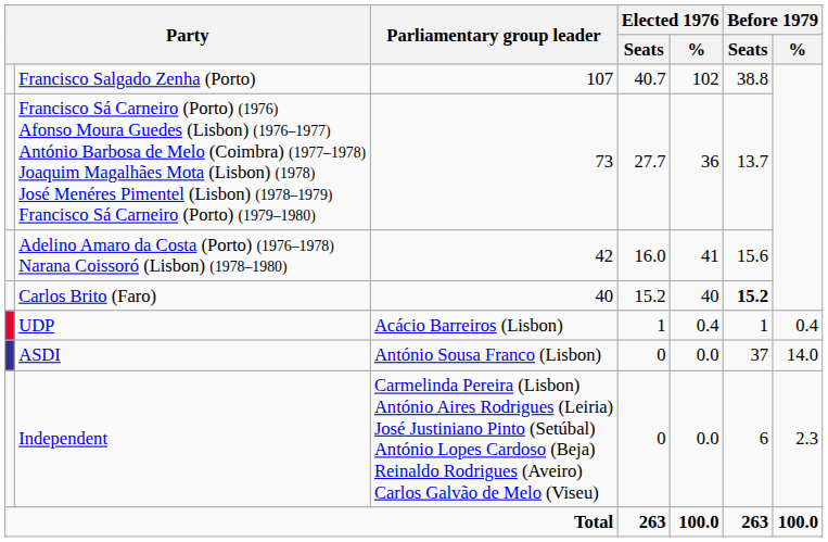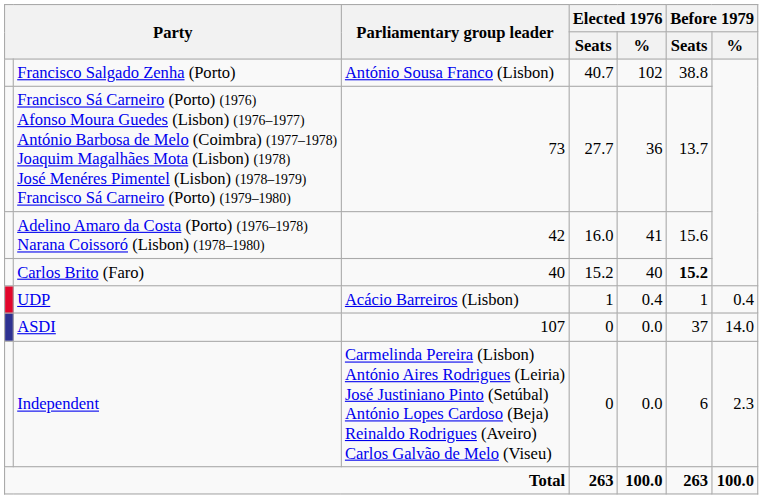Francisco Salgado Zenha (Porto) | Parliamentary group leader: 107 -> António Sousa Franco (Lisbon)
ASDI | Parliamentary group leader: António Sousa Franco (Lisbon) -> 107
